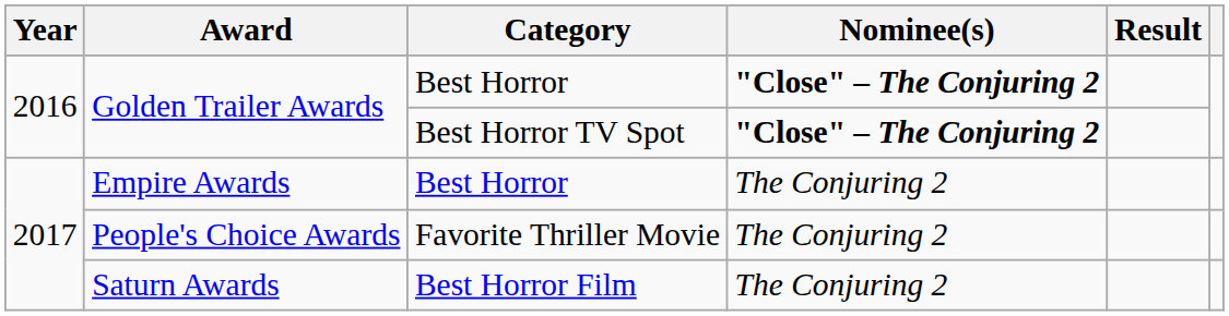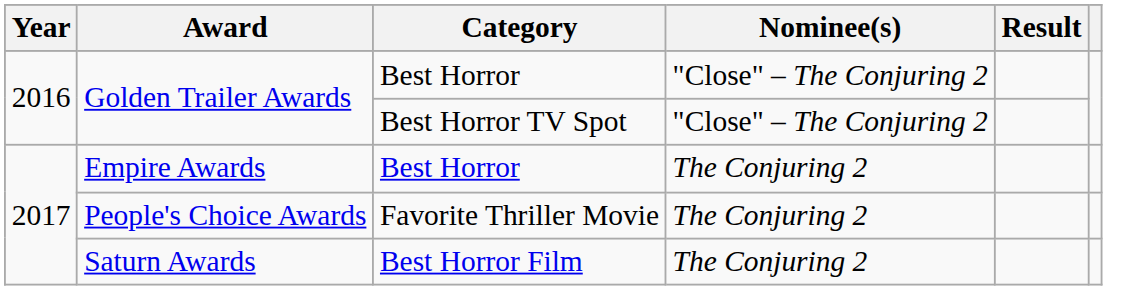Golden Trailer Awards / Best Horror | Nominee(s): bold -> normal
Golden Trailer Awards / Best Horror TV Spot | Nominee(s): bold -> normal
